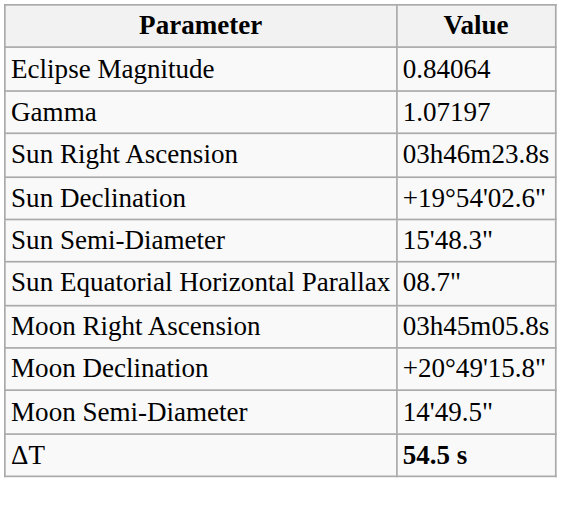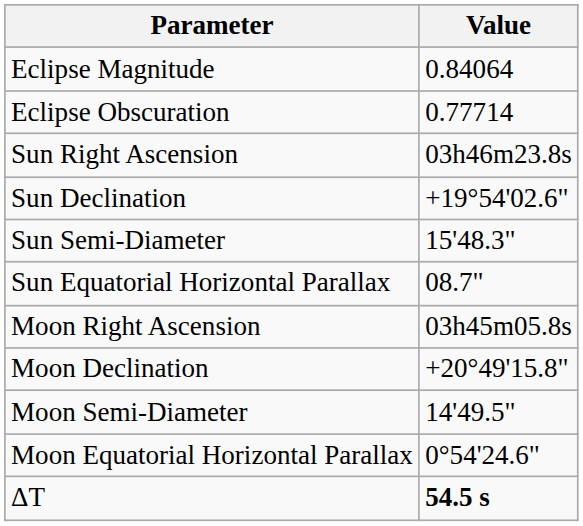+ row: Eclipse Obscuration | 0.77714
- row: Gamma | 1.07197
+ row: Moon Equatorial Horizontal Parallax | 0°54'24.6"
